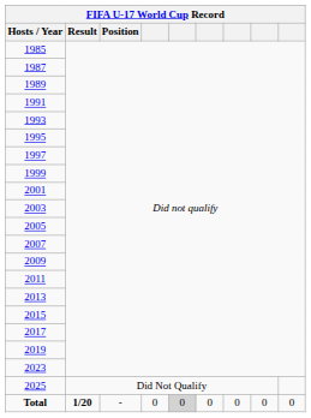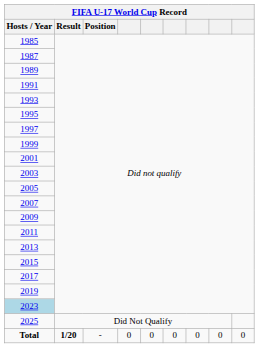2023 | Hosts / Year: no background -> lightblue background
Total | column 5: lightgrey background -> no background
